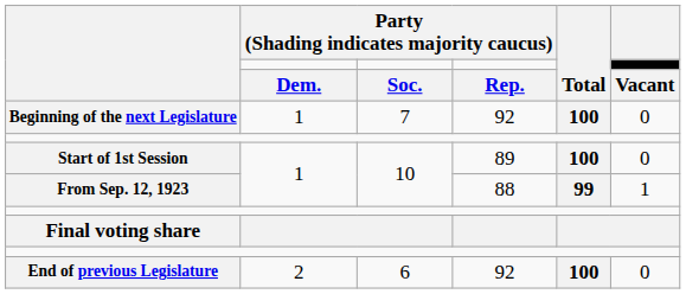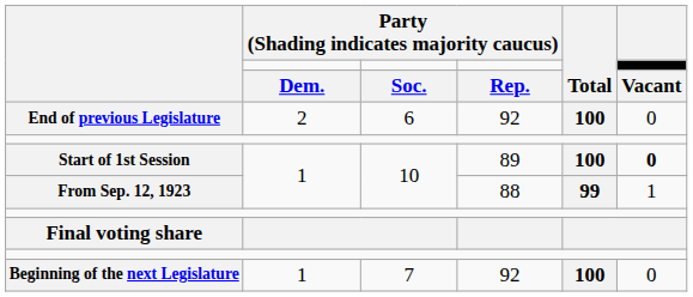rows swapped: End of previous Legislature <-> Beginning of the next Legislature
Start of 1st Session | column 6: normal -> bold
